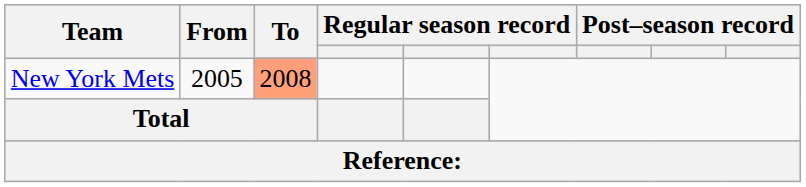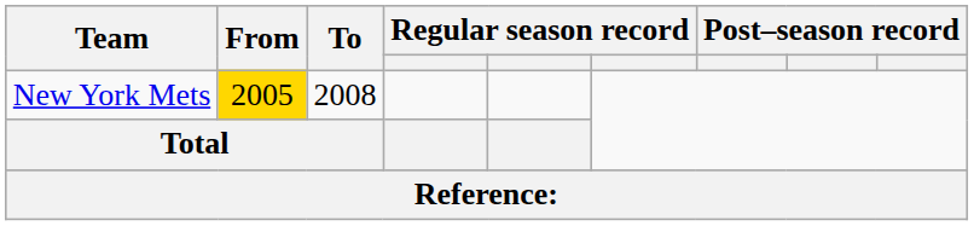New York Mets | From: no background -> gold background
New York Mets | To: lightsalmon background -> no background
